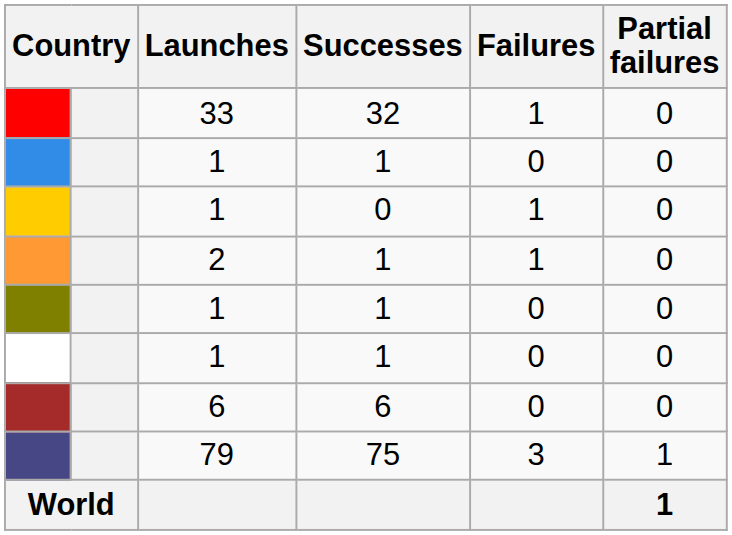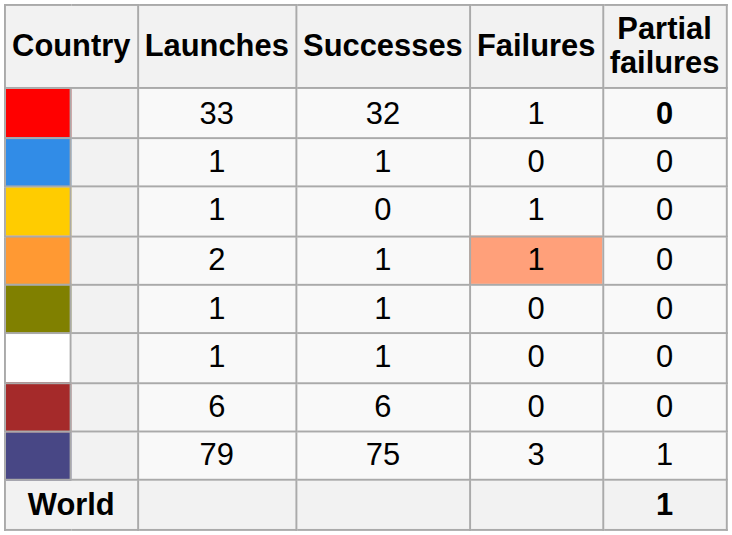33 | Partial failures: normal -> bold
2 | Failures: no background -> lightsalmon background
